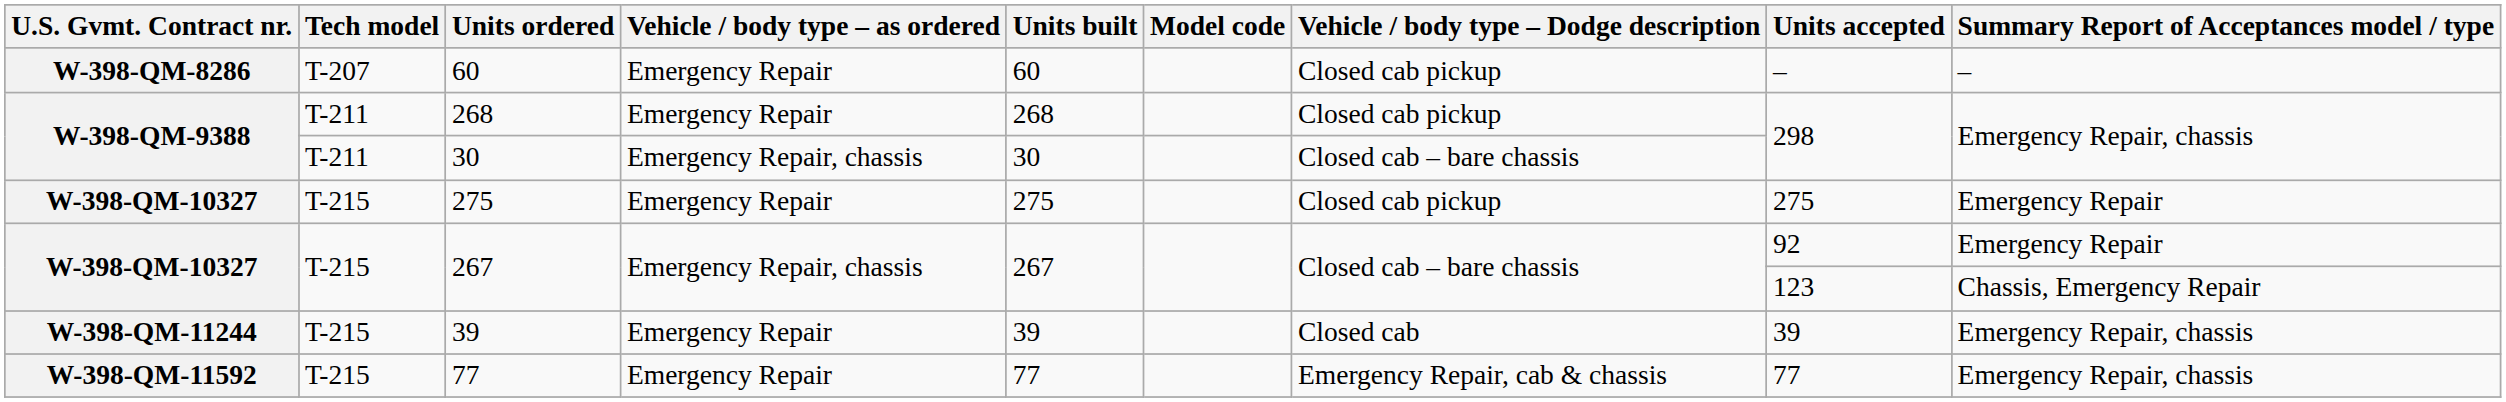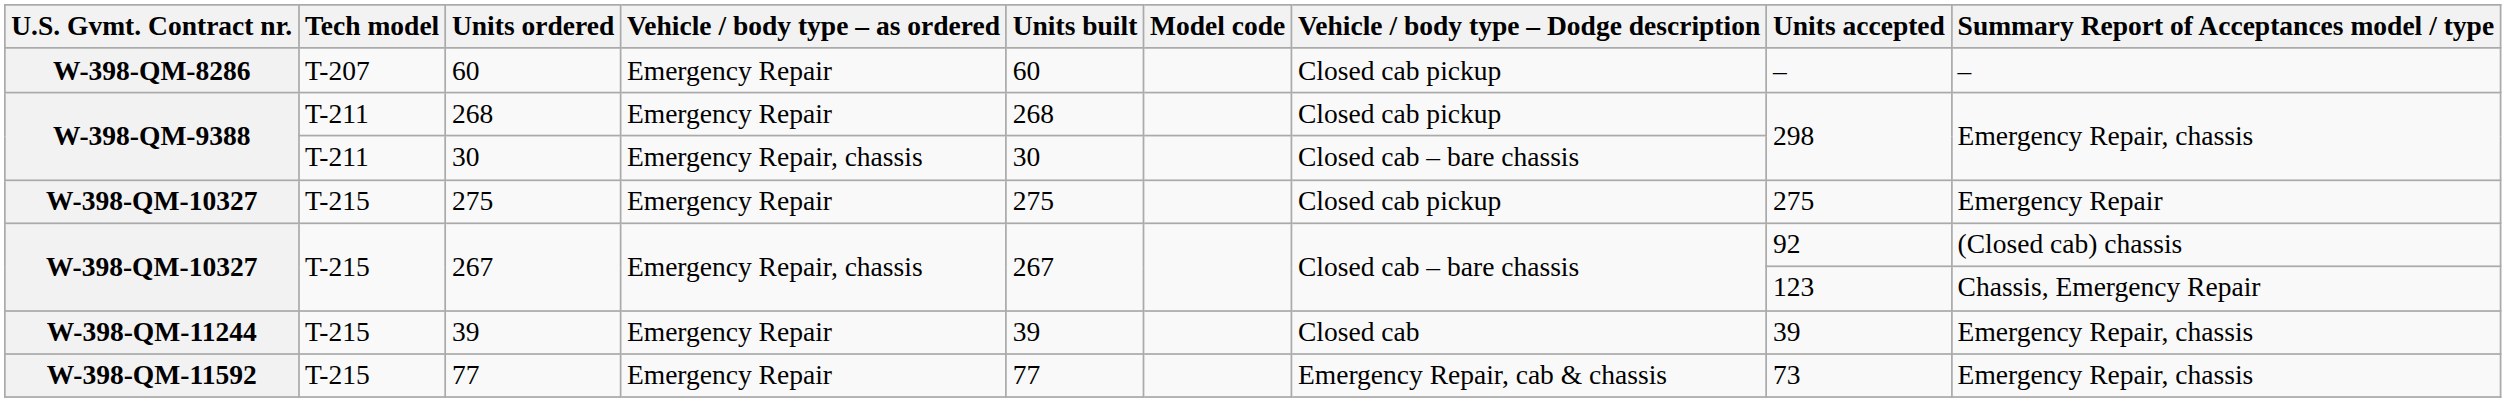row 6 | Summary Report of Acceptances model / type: Emergency Repair -> (Closed cab) chassis
row 9 | Units accepted: 77 -> 73
